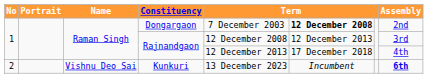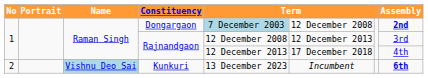Dongargaon | column 5: no background -> lightblue background
Dongargaon | column 6: bold -> normal
Dongargaon | Assembly: normal -> bold
Kunkuri | Name: no background -> lightblue background
